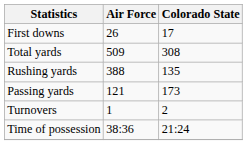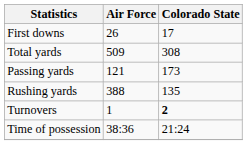rows swapped: Rushing yards <-> Passing yards
Turnovers | Colorado State: normal -> bold
